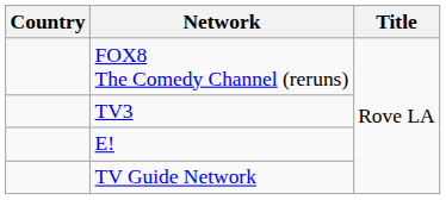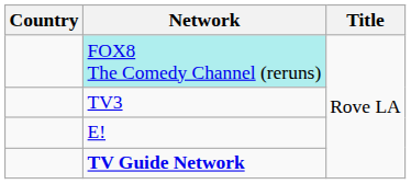FOX8 The Comedy Channel (reruns) | Network: no background -> paleturquoise background
TV Guide Network | Network: normal -> bold
